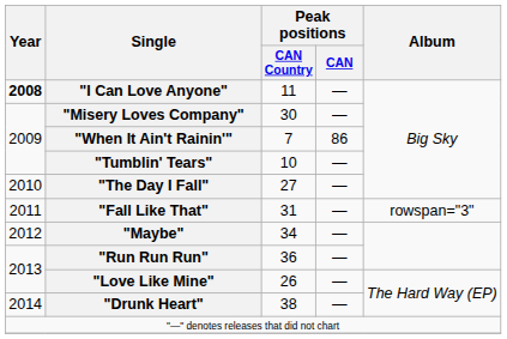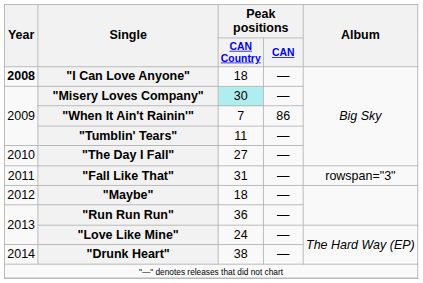"I Can Love Anyone" | Peak positions / CAN Country: 11 -> 18
"Misery Loves Company" | Peak positions / CAN Country: no background -> paleturquoise background
"Tumblin' Tears" | Peak positions / CAN Country: 10 -> 11
"Maybe" | Peak positions / CAN Country: 34 -> 18
"Love Like Mine" | Peak positions / CAN Country: 26 -> 24
